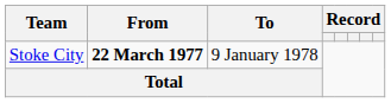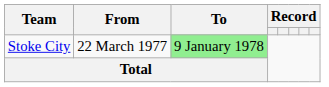Stoke City | From: bold -> normal
Stoke City | To: no background -> lightgreen background
